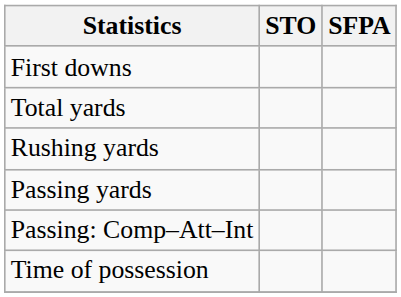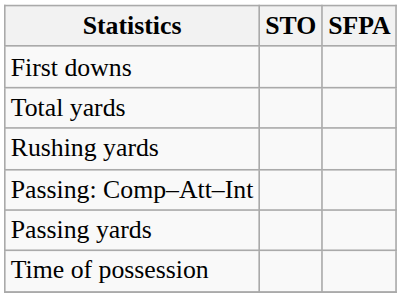rows swapped: Passing yards <-> Passing: Comp–Att–Int
